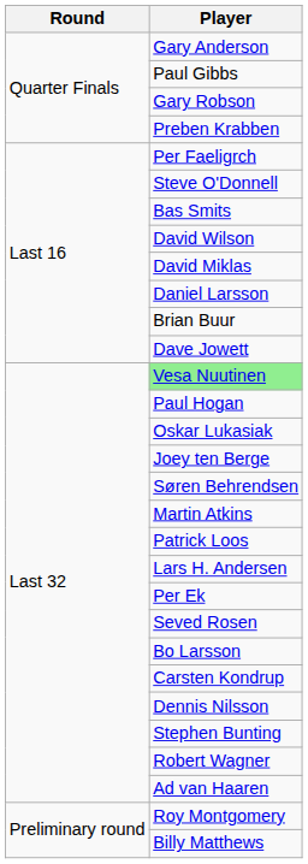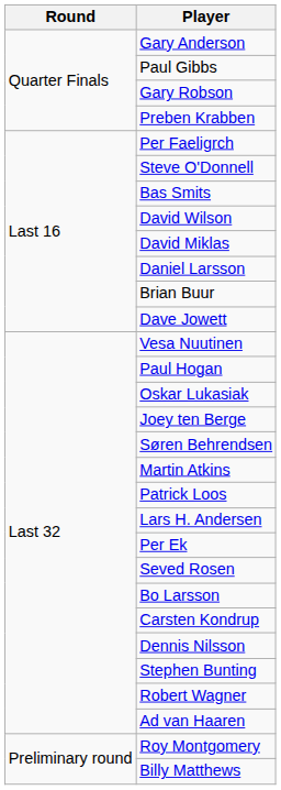Vesa Nuutinen | Player: lightgreen background -> no background
